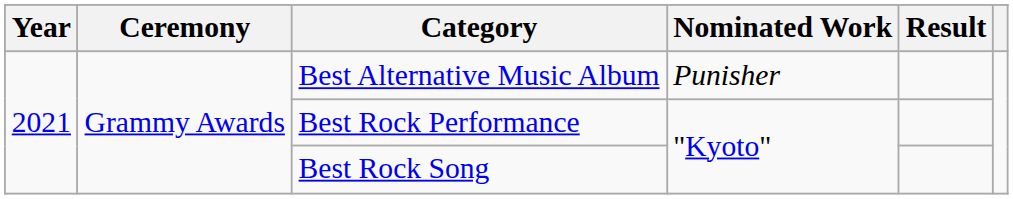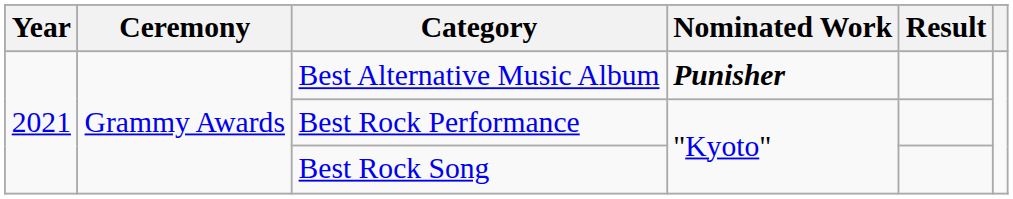Best Alternative Music Album | Nominated Work: normal -> bold
